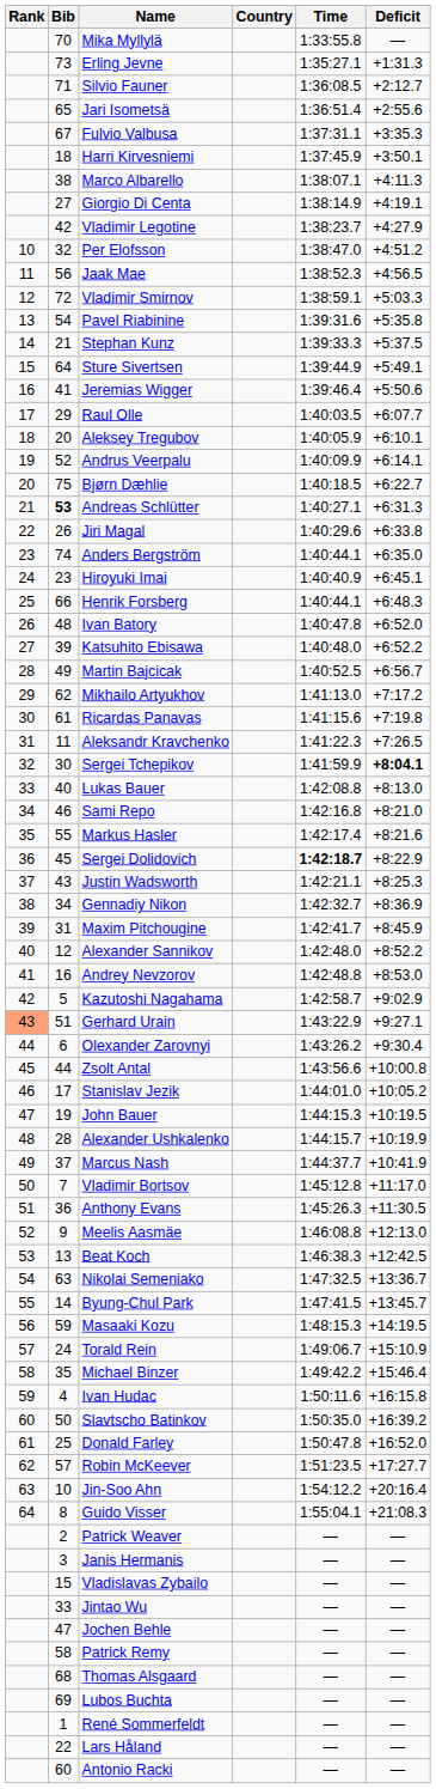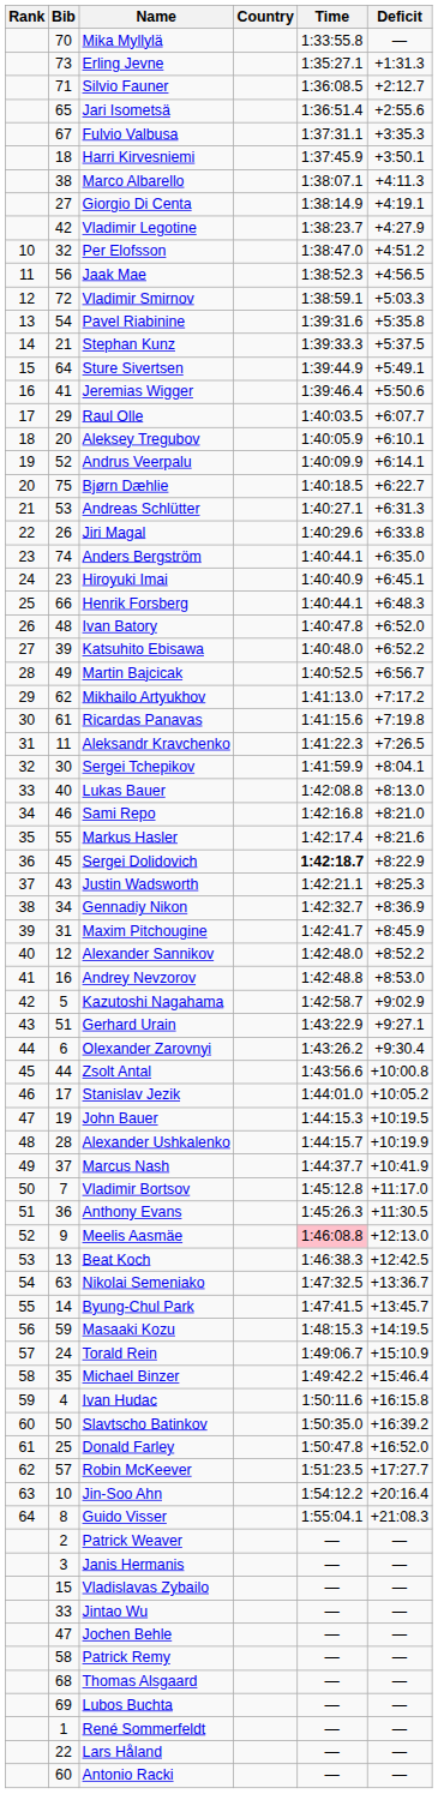Andreas Schlütter | Bib: bold -> normal
Sergei Tchepikov | Deficit: bold -> normal
Gerhard Urain | Rank: lightsalmon background -> no background
Meelis Aasmäe | Time: no background -> pink background
